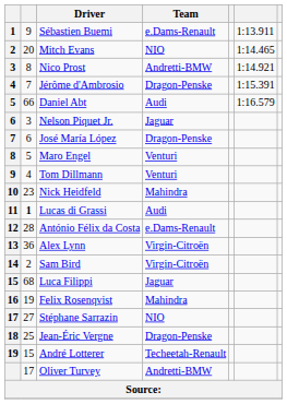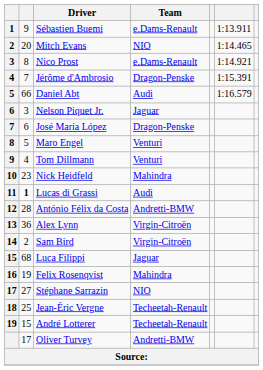Nico Prost | Team: Andretti-BMW -> e.Dams-Renault
António Félix da Costa | Team: e.Dams-Renault -> Andretti-BMW
Jean-Éric Vergne | Team: Dragon-Penske -> Techeetah-Renault
